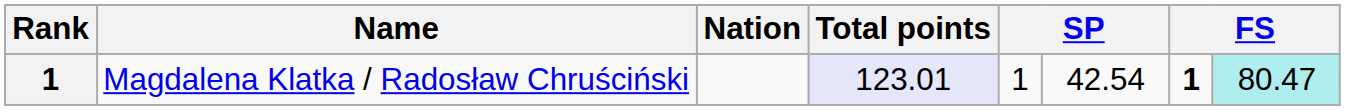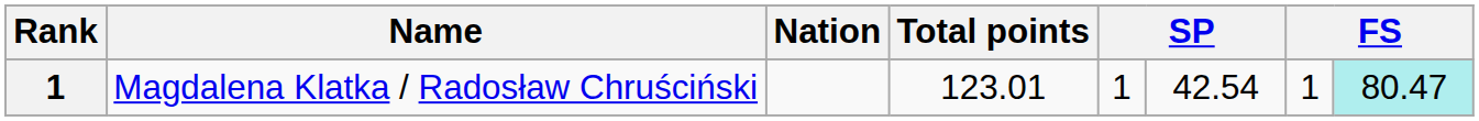Magdalena Klatka / Radosław Chruściński | Total points: lavender background -> no background
Magdalena Klatka / Radosław Chruściński | column 7: bold -> normal
